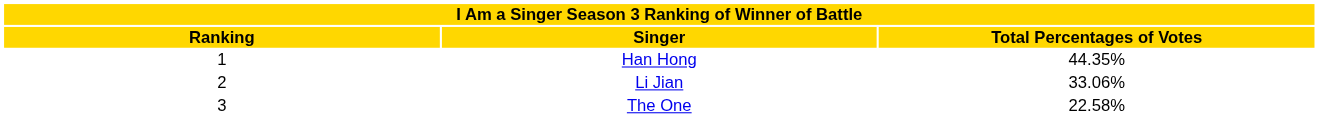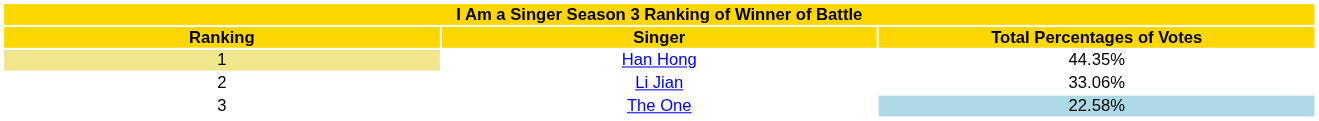Han Hong | column 1: no background -> khaki background
The One | column 3: no background -> lightblue background
